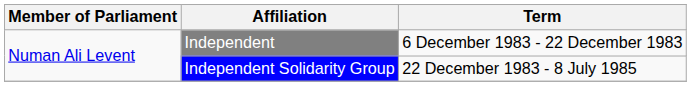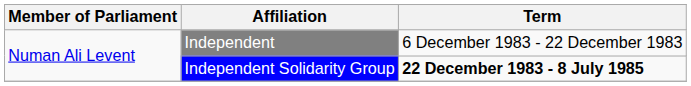Independent Solidarity Group | Term: normal -> bold
